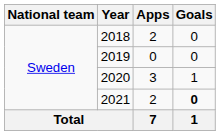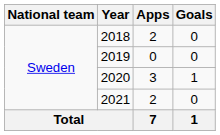2021 | Goals: bold -> normal
